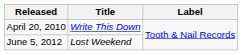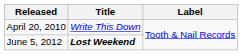June 5, 2012 | Title: normal -> bold
